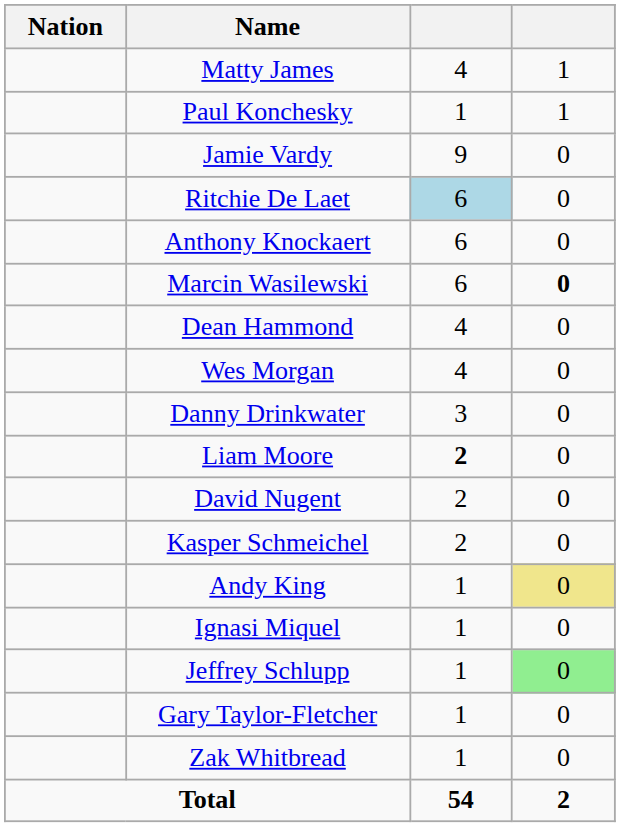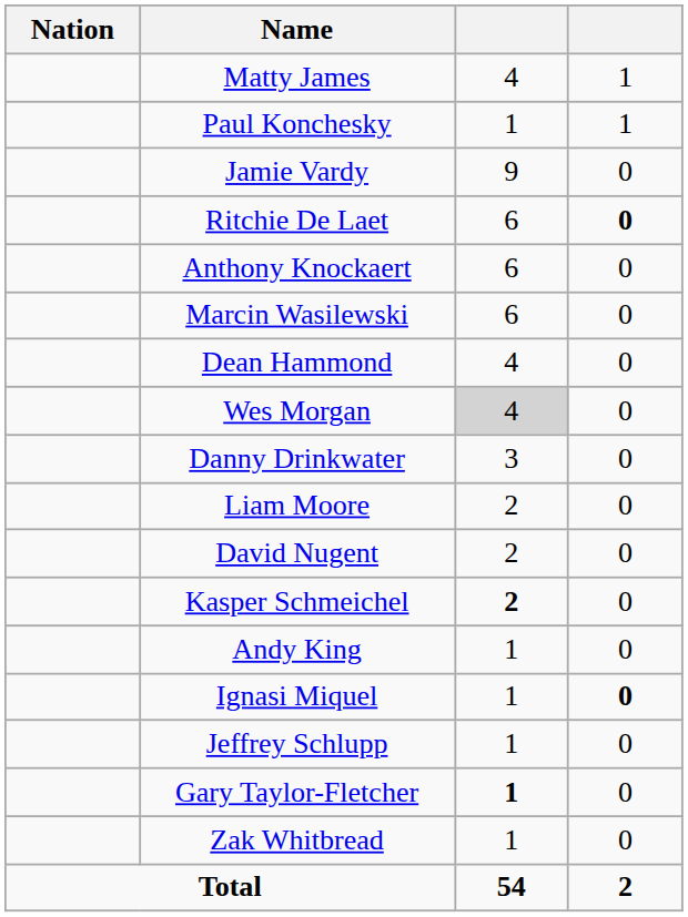Ritchie De Laet | column 3: lightblue background -> no background
Ritchie De Laet | column 4: normal -> bold
Marcin Wasilewski | column 4: bold -> normal
Wes Morgan | column 3: no background -> lightgrey background
Liam Moore | column 3: bold -> normal
Kasper Schmeichel | column 3: normal -> bold
Andy King | column 4: khaki background -> no background
Ignasi Miquel | column 4: normal -> bold
Jeffrey Schlupp | column 4: lightgreen background -> no background
Gary Taylor-Fletcher | column 3: normal -> bold
